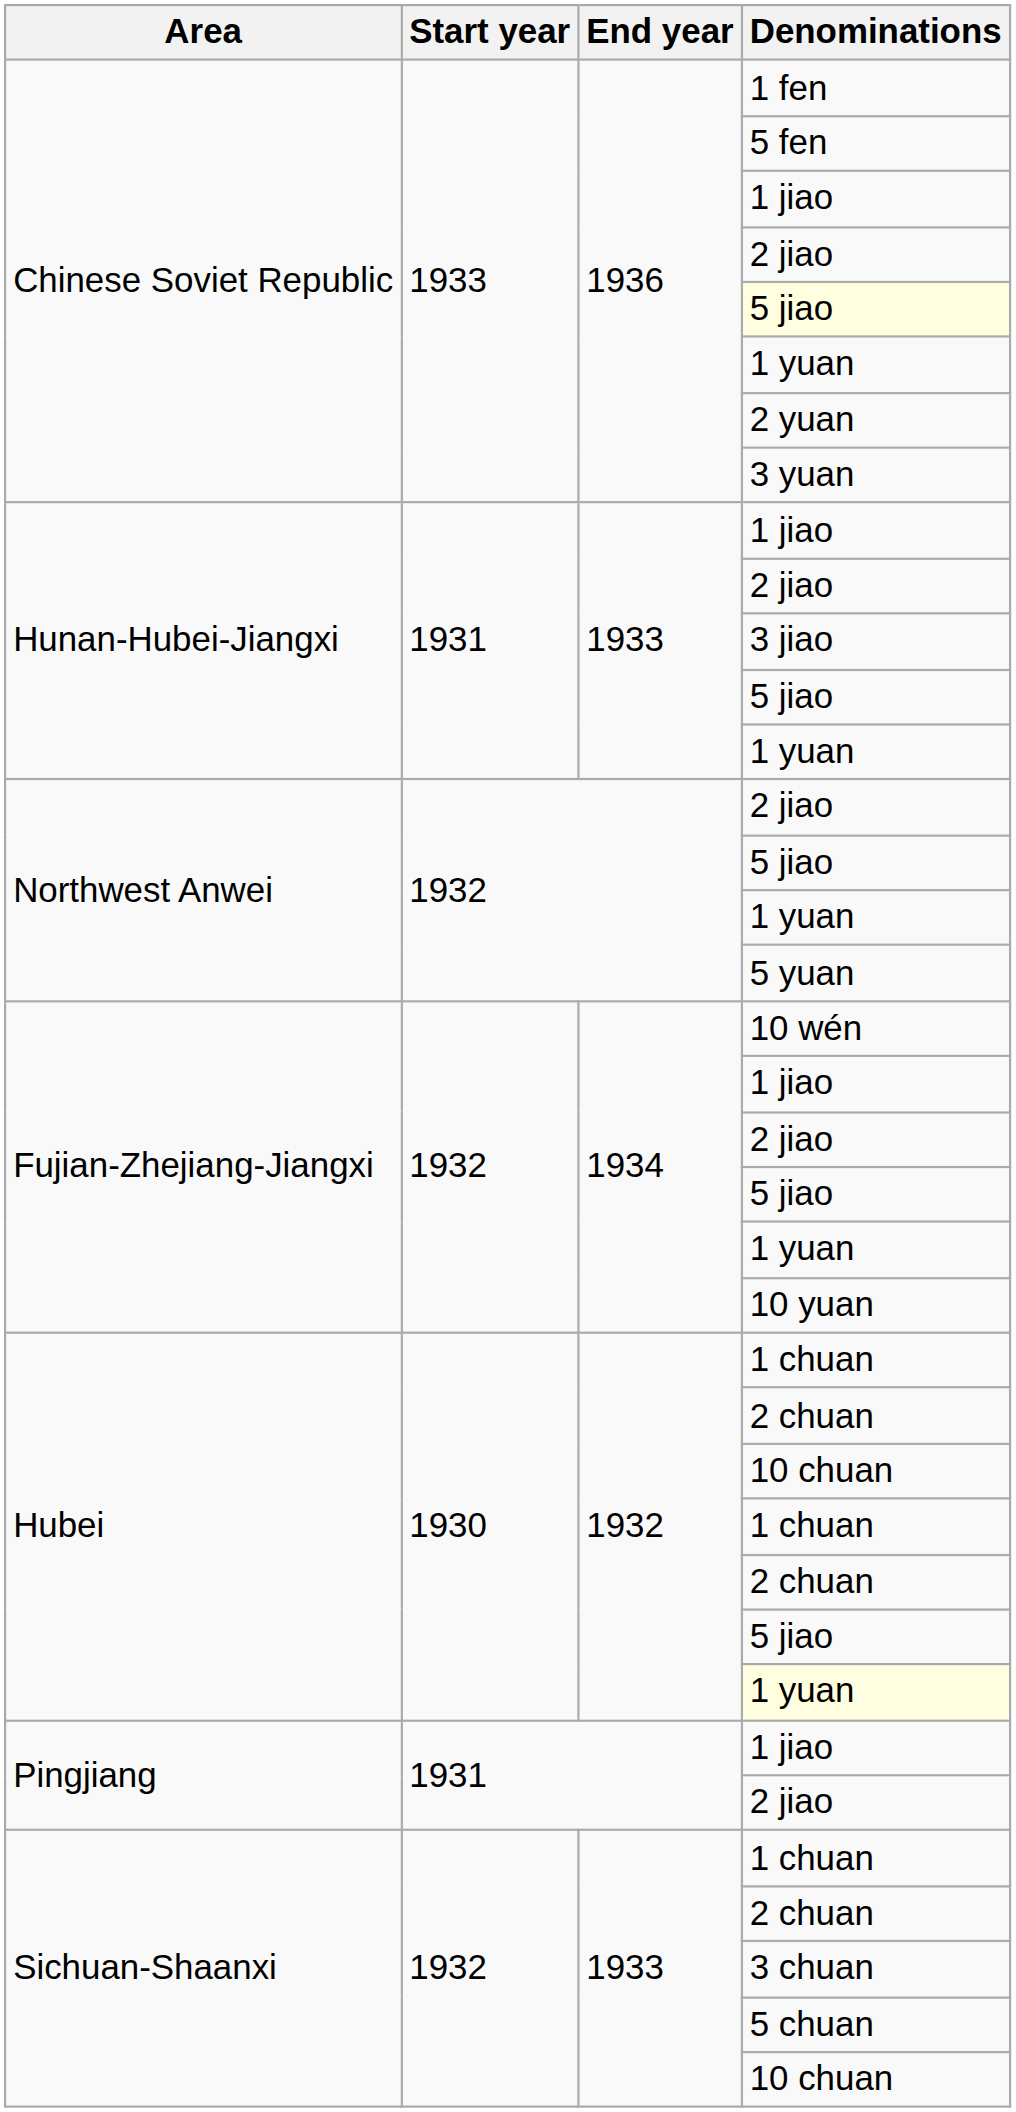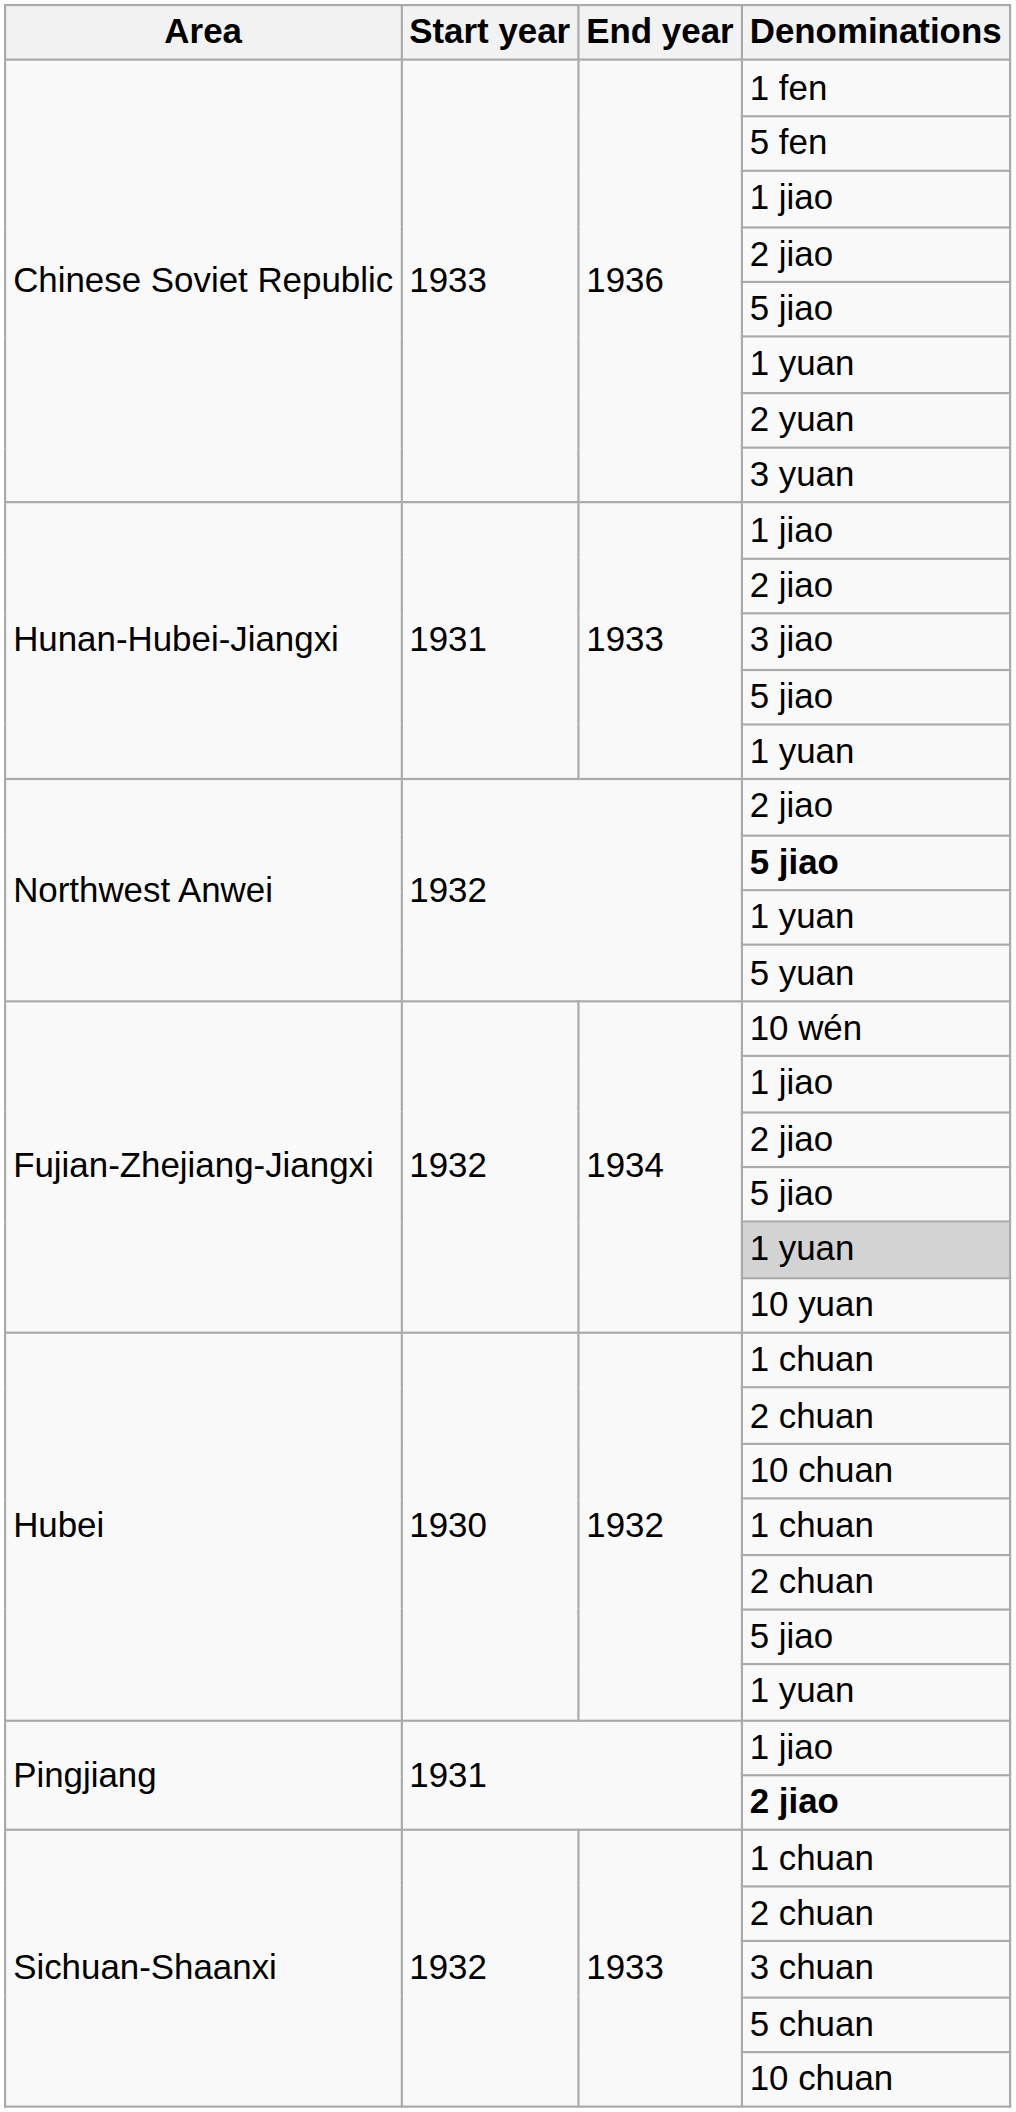Chinese Soviet Republic / 5 jiao | Denominations: lightyellow background -> no background
Northwest Anwei / 5 jiao | Denominations: normal -> bold
Fujian-Zhejiang-Jiangxi / 1 yuan | Denominations: no background -> lightgrey background
Hubei / 1 yuan | Denominations: lightyellow background -> no background
Pingjiang / 2 jiao | Denominations: normal -> bold
